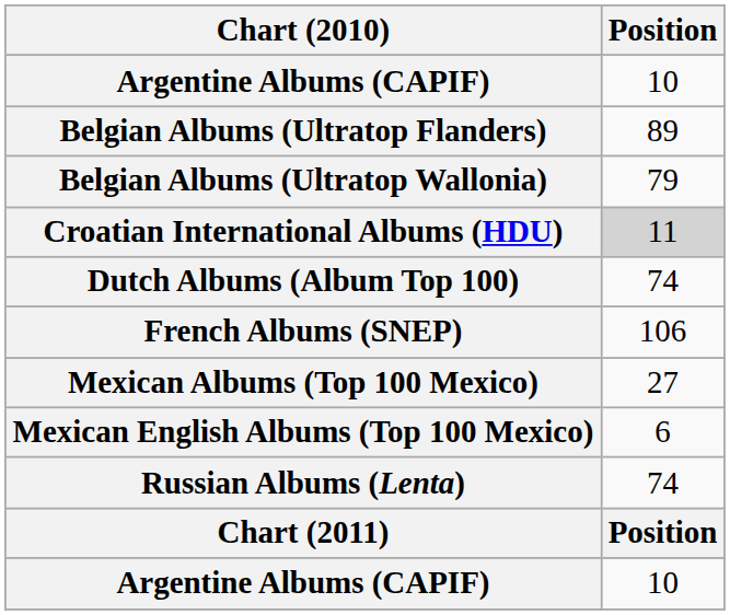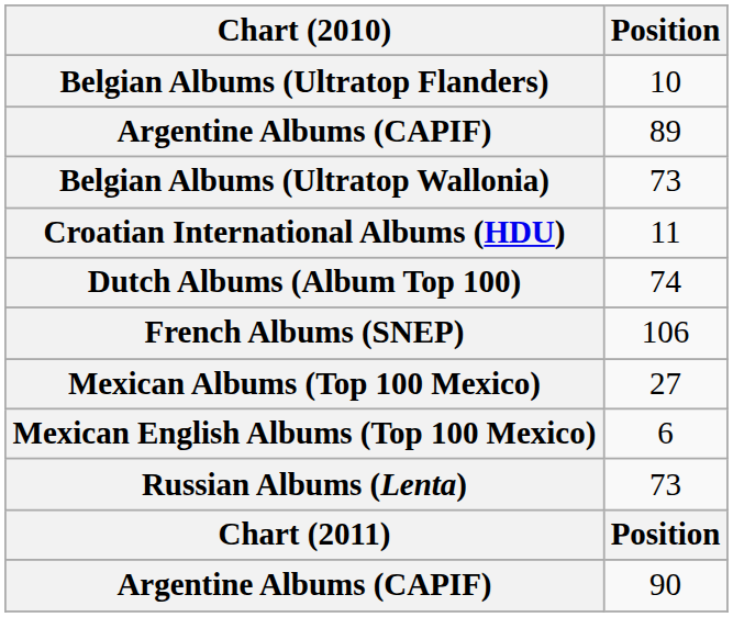row 2 | Chart (2010): Argentine Albums (CAPIF) -> Belgian Albums (Ultratop Flanders)
row 3 | Chart (2010): Belgian Albums (Ultratop Flanders) -> Argentine Albums (CAPIF)
row 4 | Position: 79 -> 73
row 5 | Position: lightgrey background -> no background
row 10 | Position: 74 -> 73
row 12 | Position: 10 -> 90
